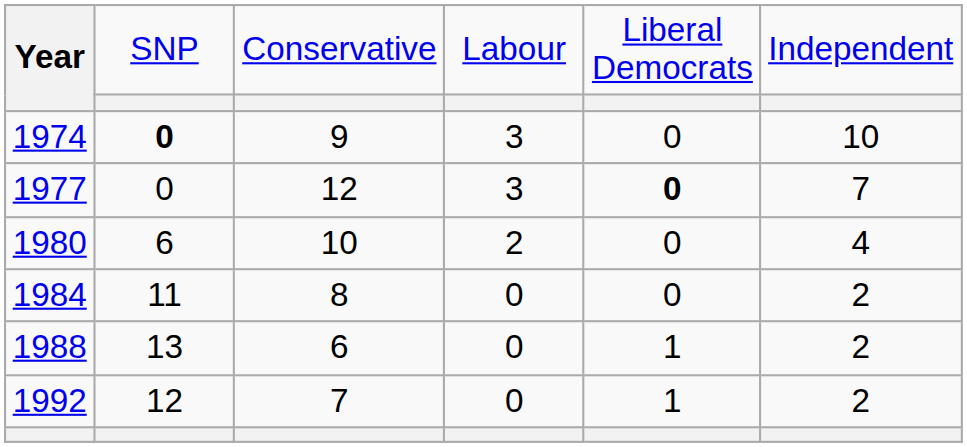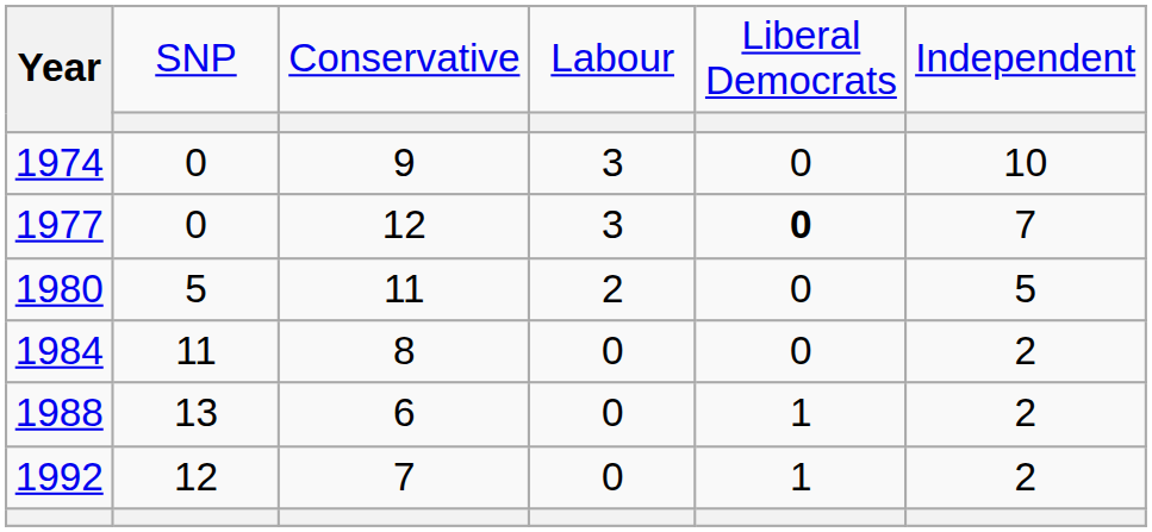1974 | column 2: bold -> normal
1980 | column 2: 6 -> 5
1980 | column 3: 10 -> 11
1980 | column 6: 4 -> 5
